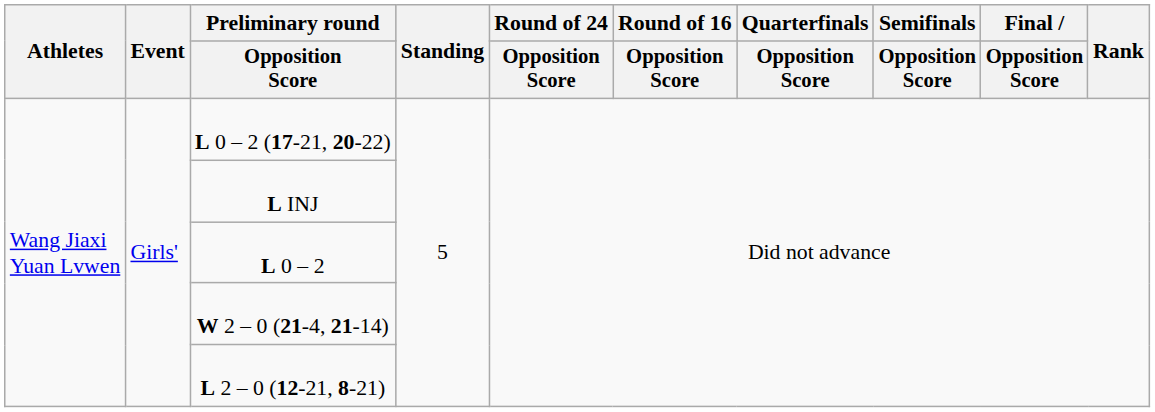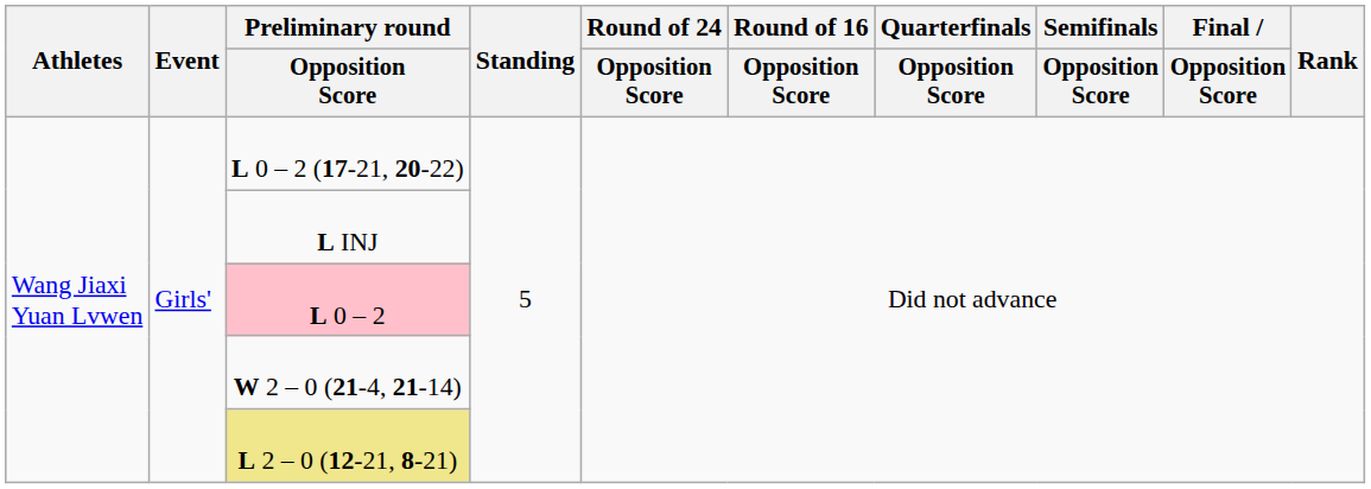L 0 – 2 | Preliminary round / Opposition Score: no background -> pink background
L 2 – 0 (12-21, 8-21) | Preliminary round / Opposition Score: no background -> khaki background
